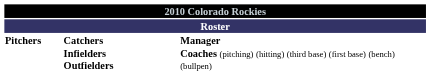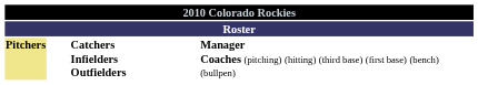Pitchers | column 1: no background -> khaki background
